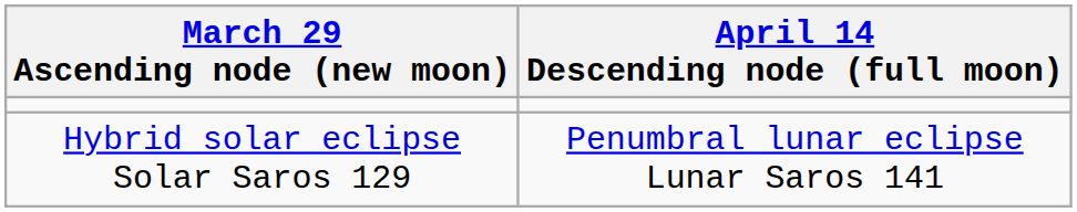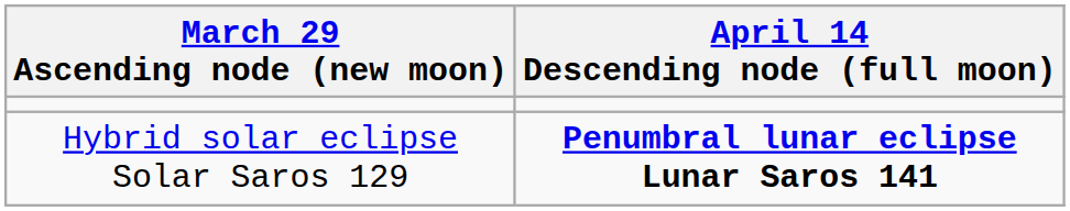Hybrid solar eclipse Solar Saros 129 | April 14 Descending node (full moon): normal -> bold
